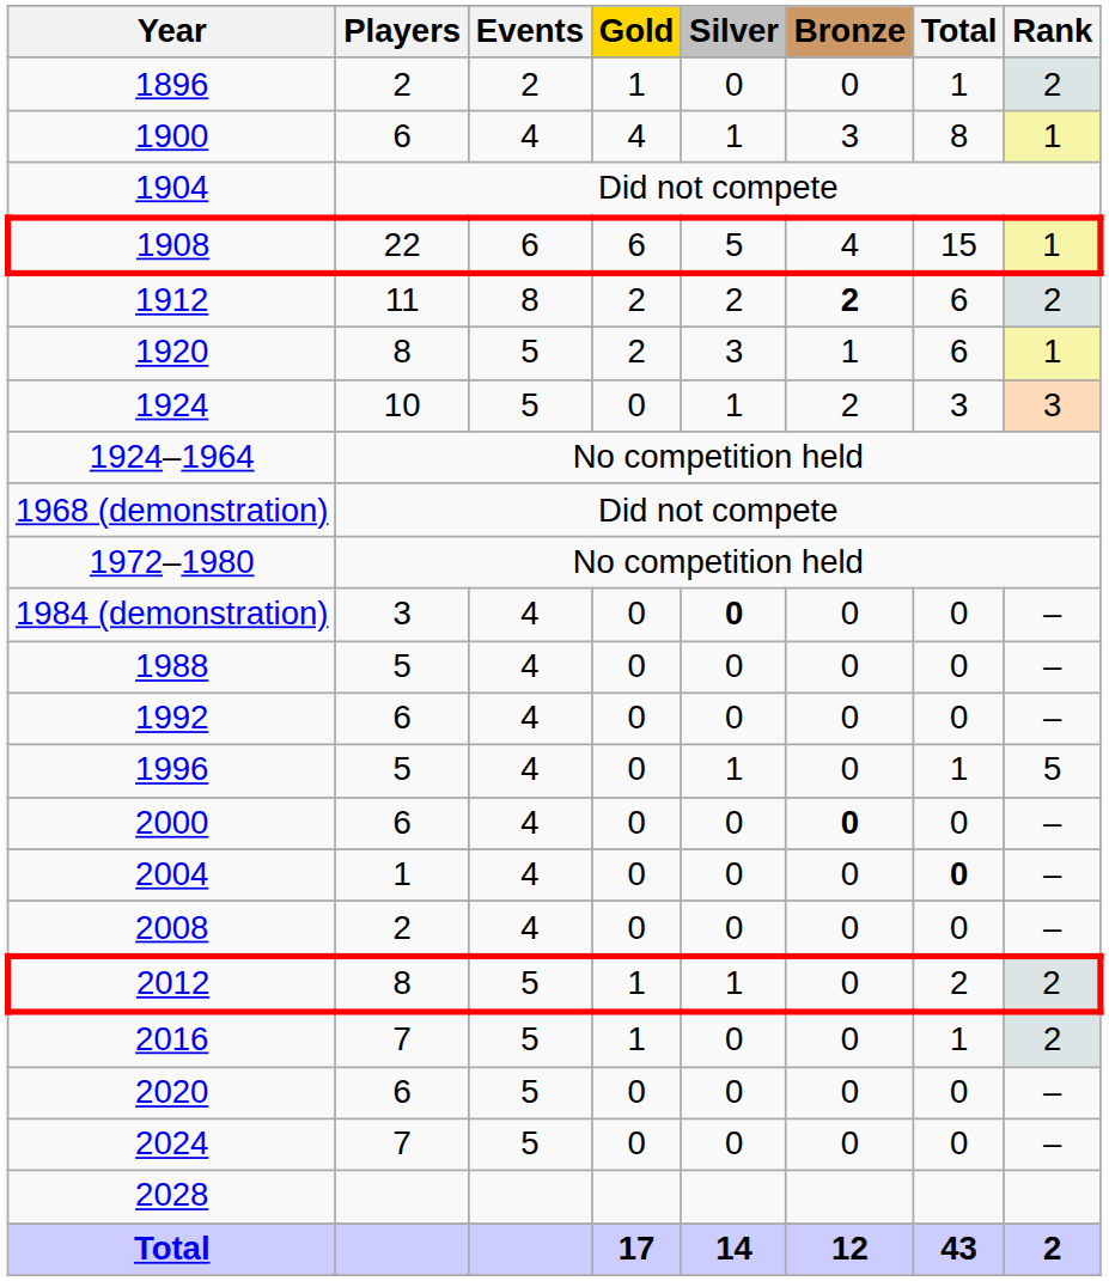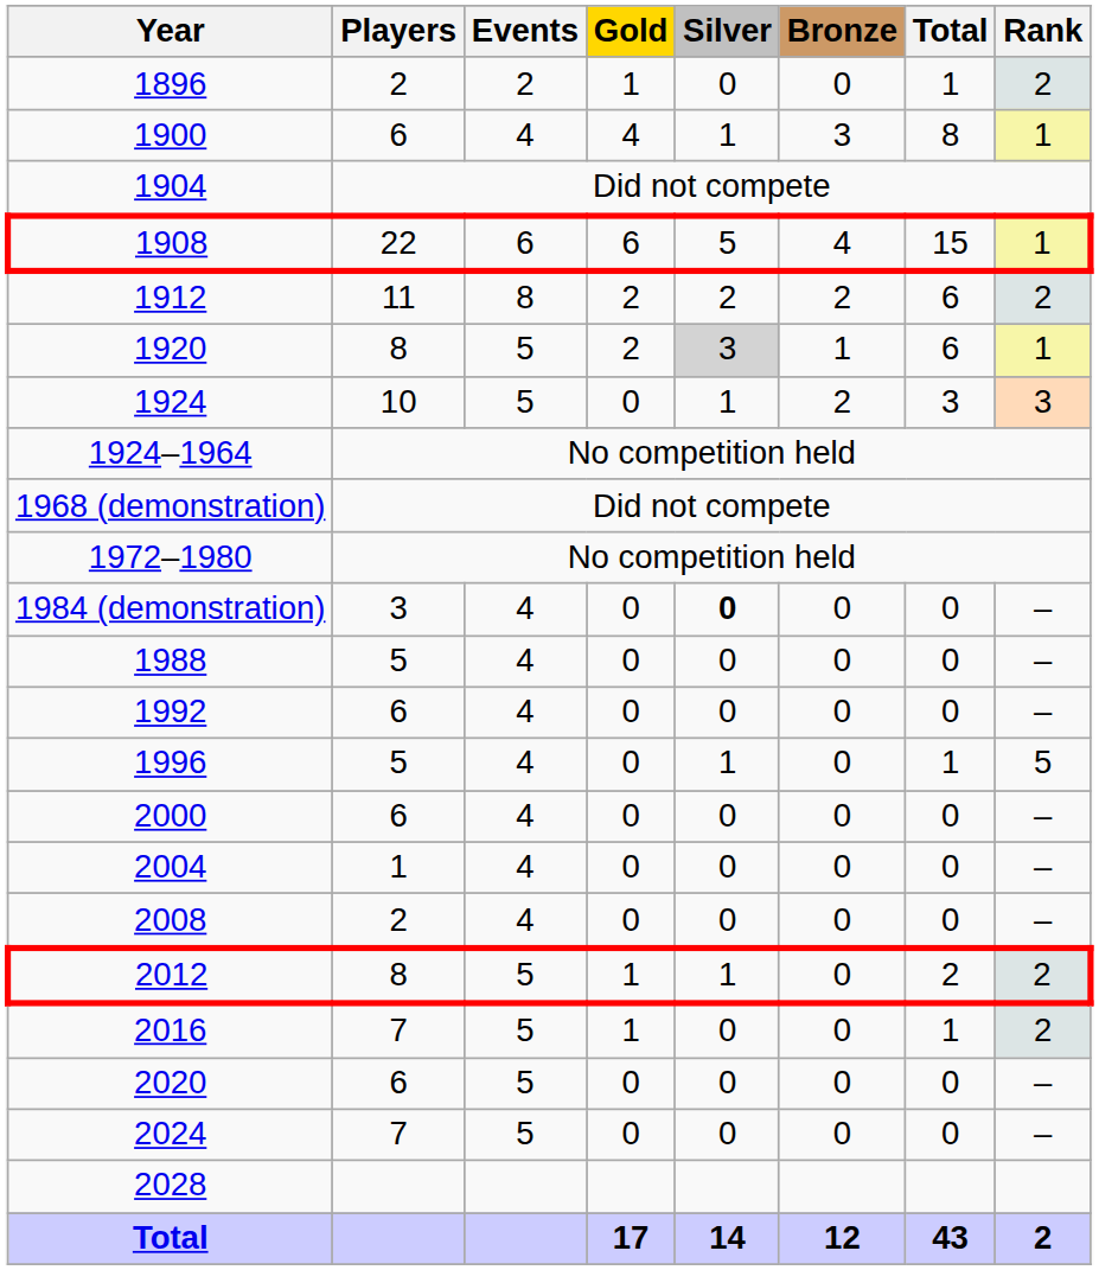1912 | Bronze: bold -> normal
1920 | Silver: no background -> lightgrey background
2000 | Bronze: bold -> normal
2004 | Total: bold -> normal
